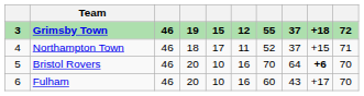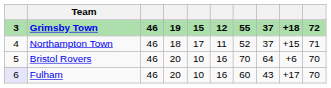Bristol Rovers | column 9: bold -> normal
Fulham | column 1: no background -> lavender background
